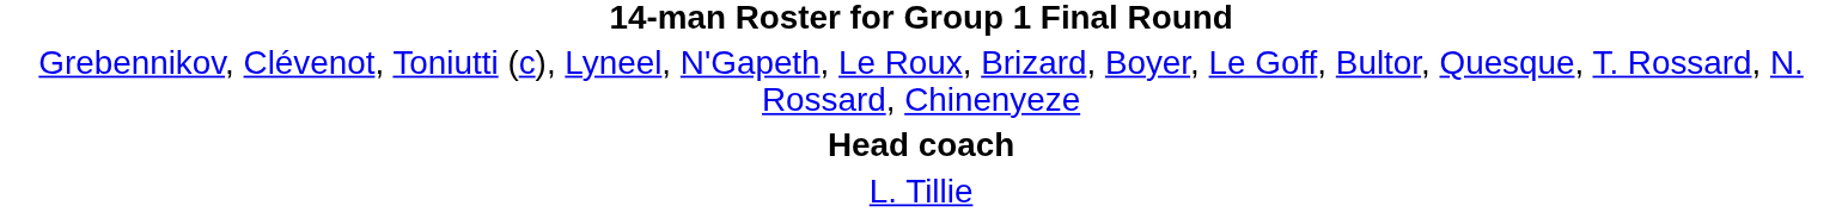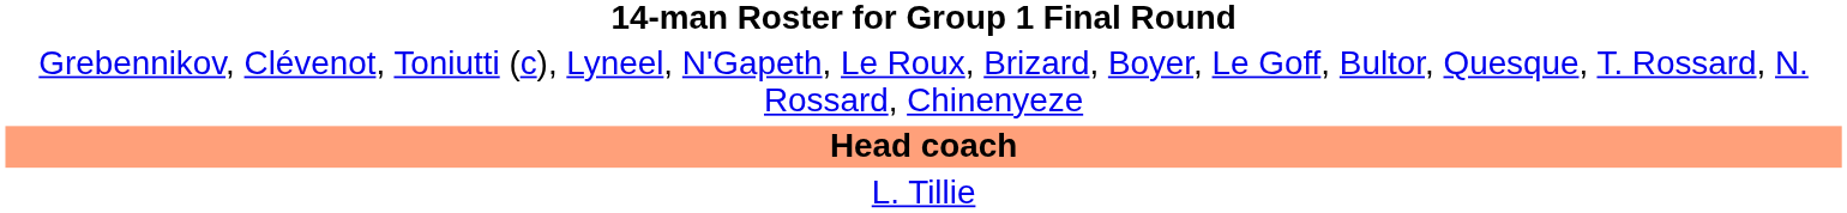row 3 | column 1: no background -> lightsalmon background
